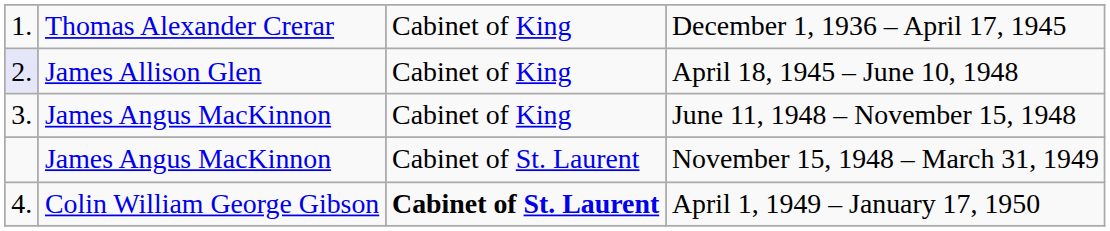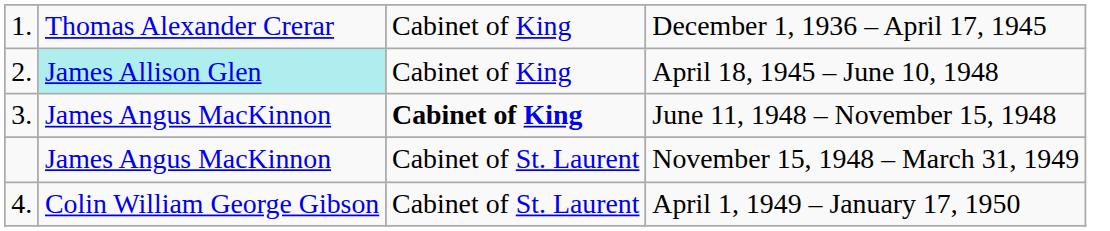April 18, 1945 – June 10, 1948 | column 1: lavender background -> no background
April 18, 1945 – June 10, 1948 | column 2: no background -> paleturquoise background
June 11, 1948 – November 15, 1948 | column 3: normal -> bold
April 1, 1949 – January 17, 1950 | column 3: bold -> normal
